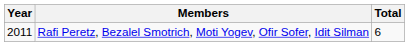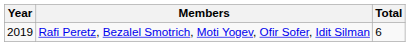row 2 | Year: 2011 -> 2019
